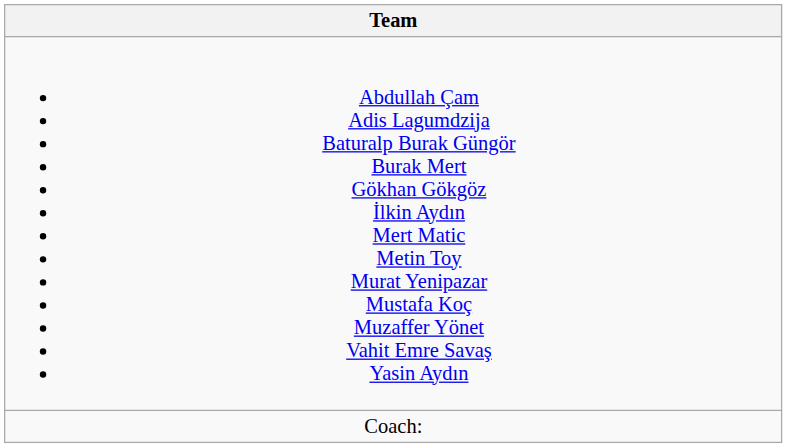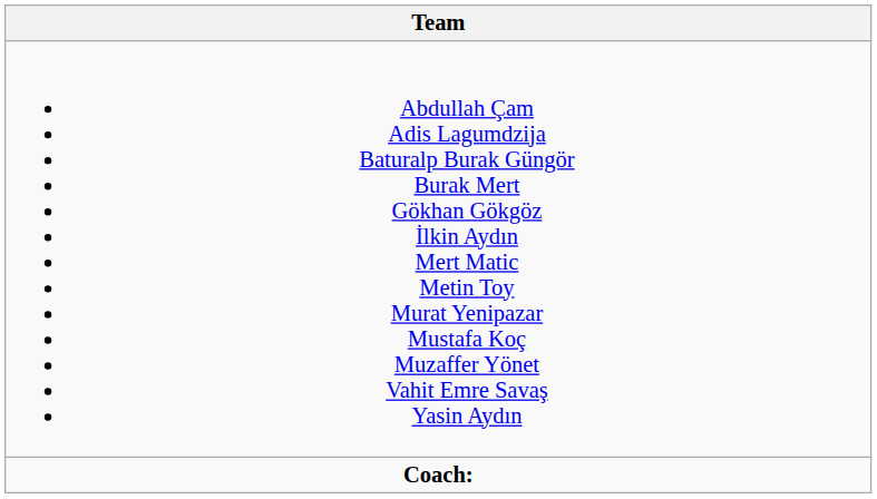row 3 | column 1: normal -> bold
